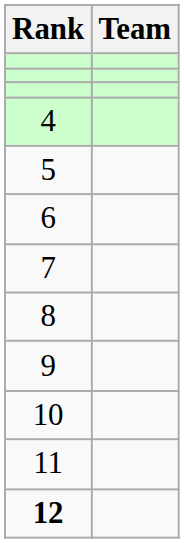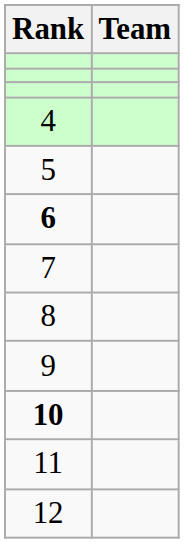row 7 | Rank: normal -> bold
row 11 | Rank: normal -> bold
row 13 | Rank: bold -> normal
